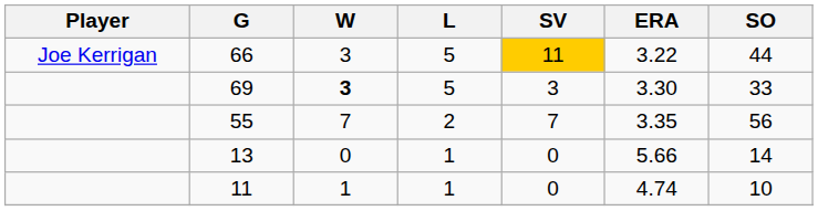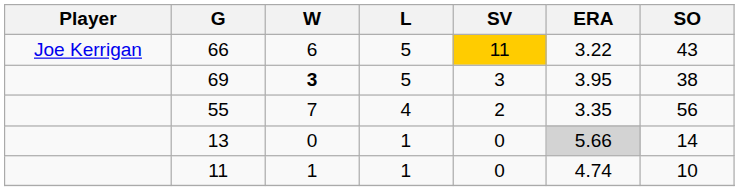66 | W: 3 -> 6
66 | SO: 44 -> 43
69 | ERA: 3.30 -> 3.95
69 | SO: 33 -> 38
55 | L: 2 -> 4
55 | SV: 7 -> 2
13 | ERA: no background -> lightgrey background
